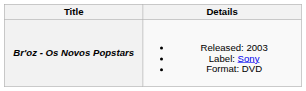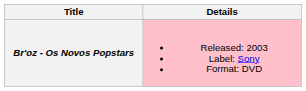Br'oz - Os Novos Popstars | Details: no background -> pink background
